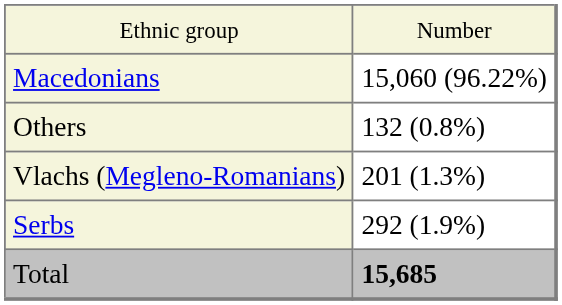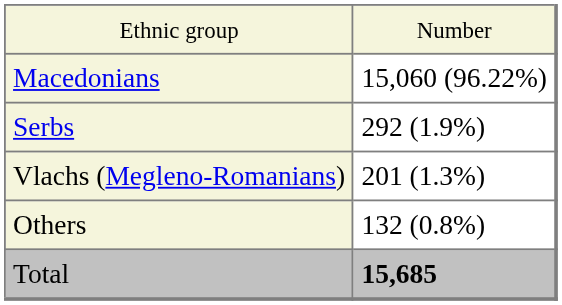rows swapped: Serbs <-> Others
